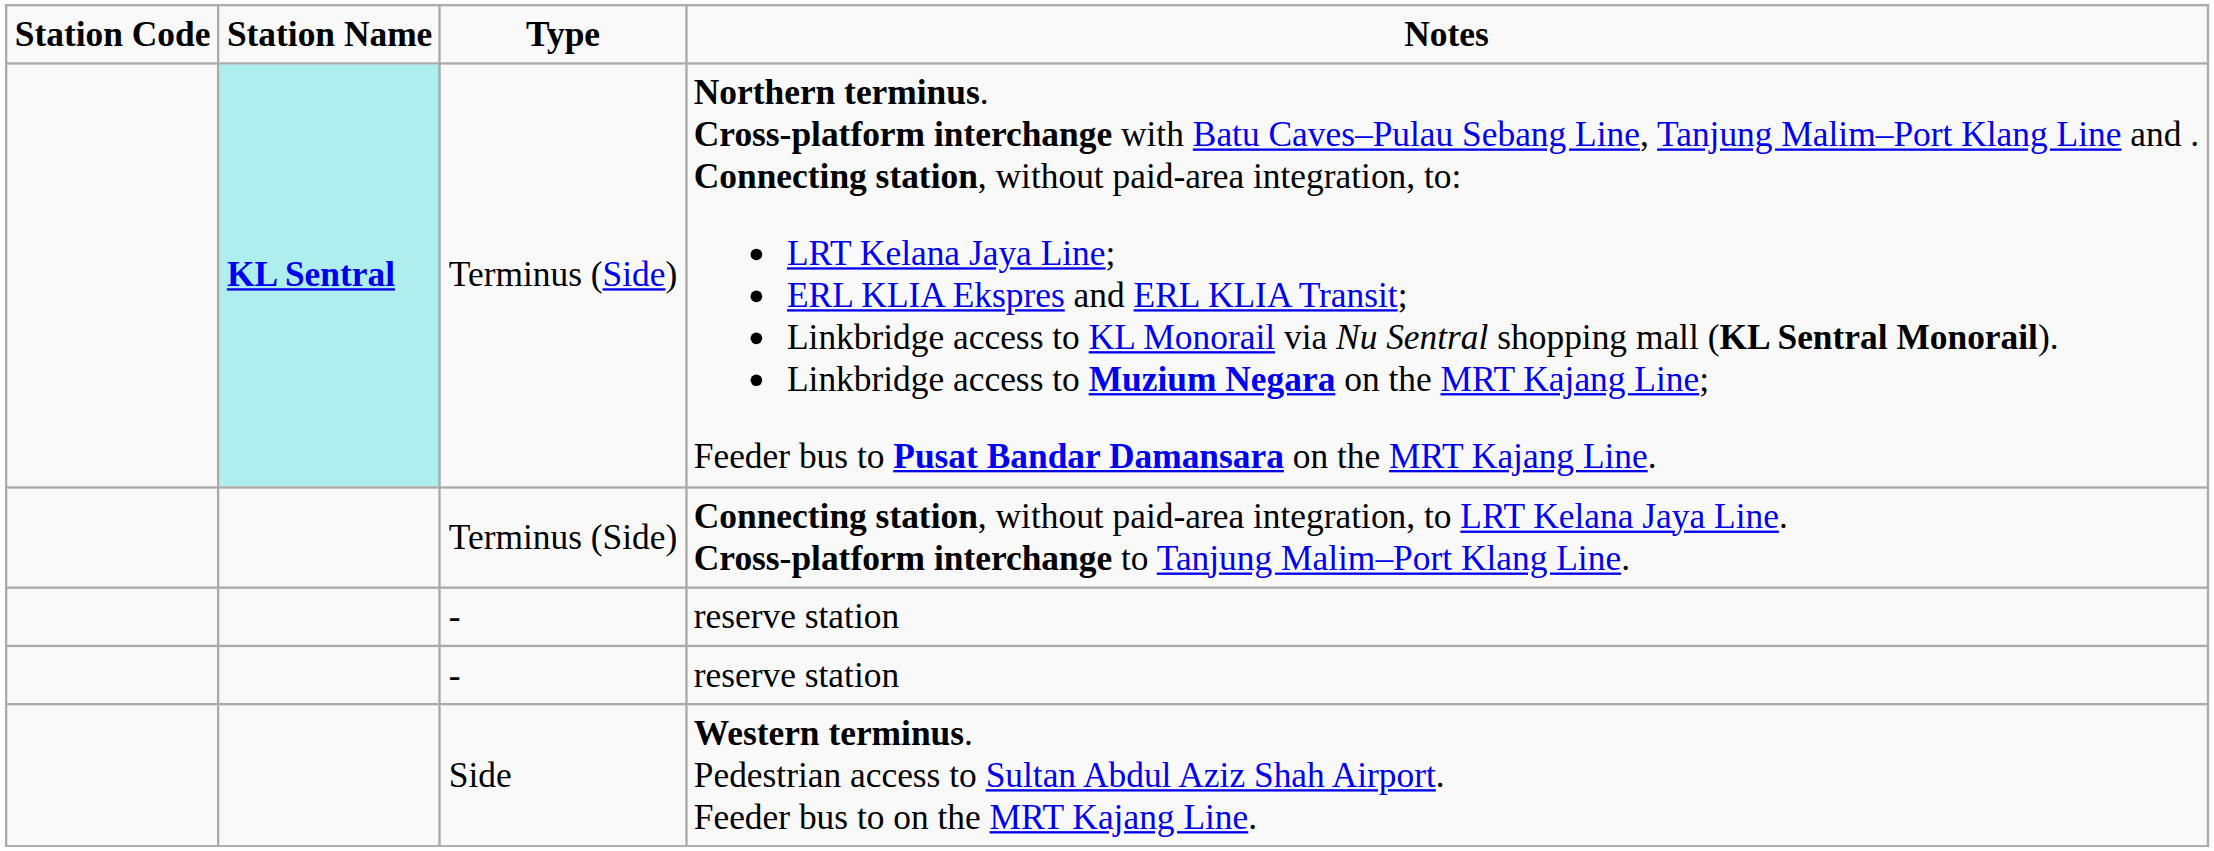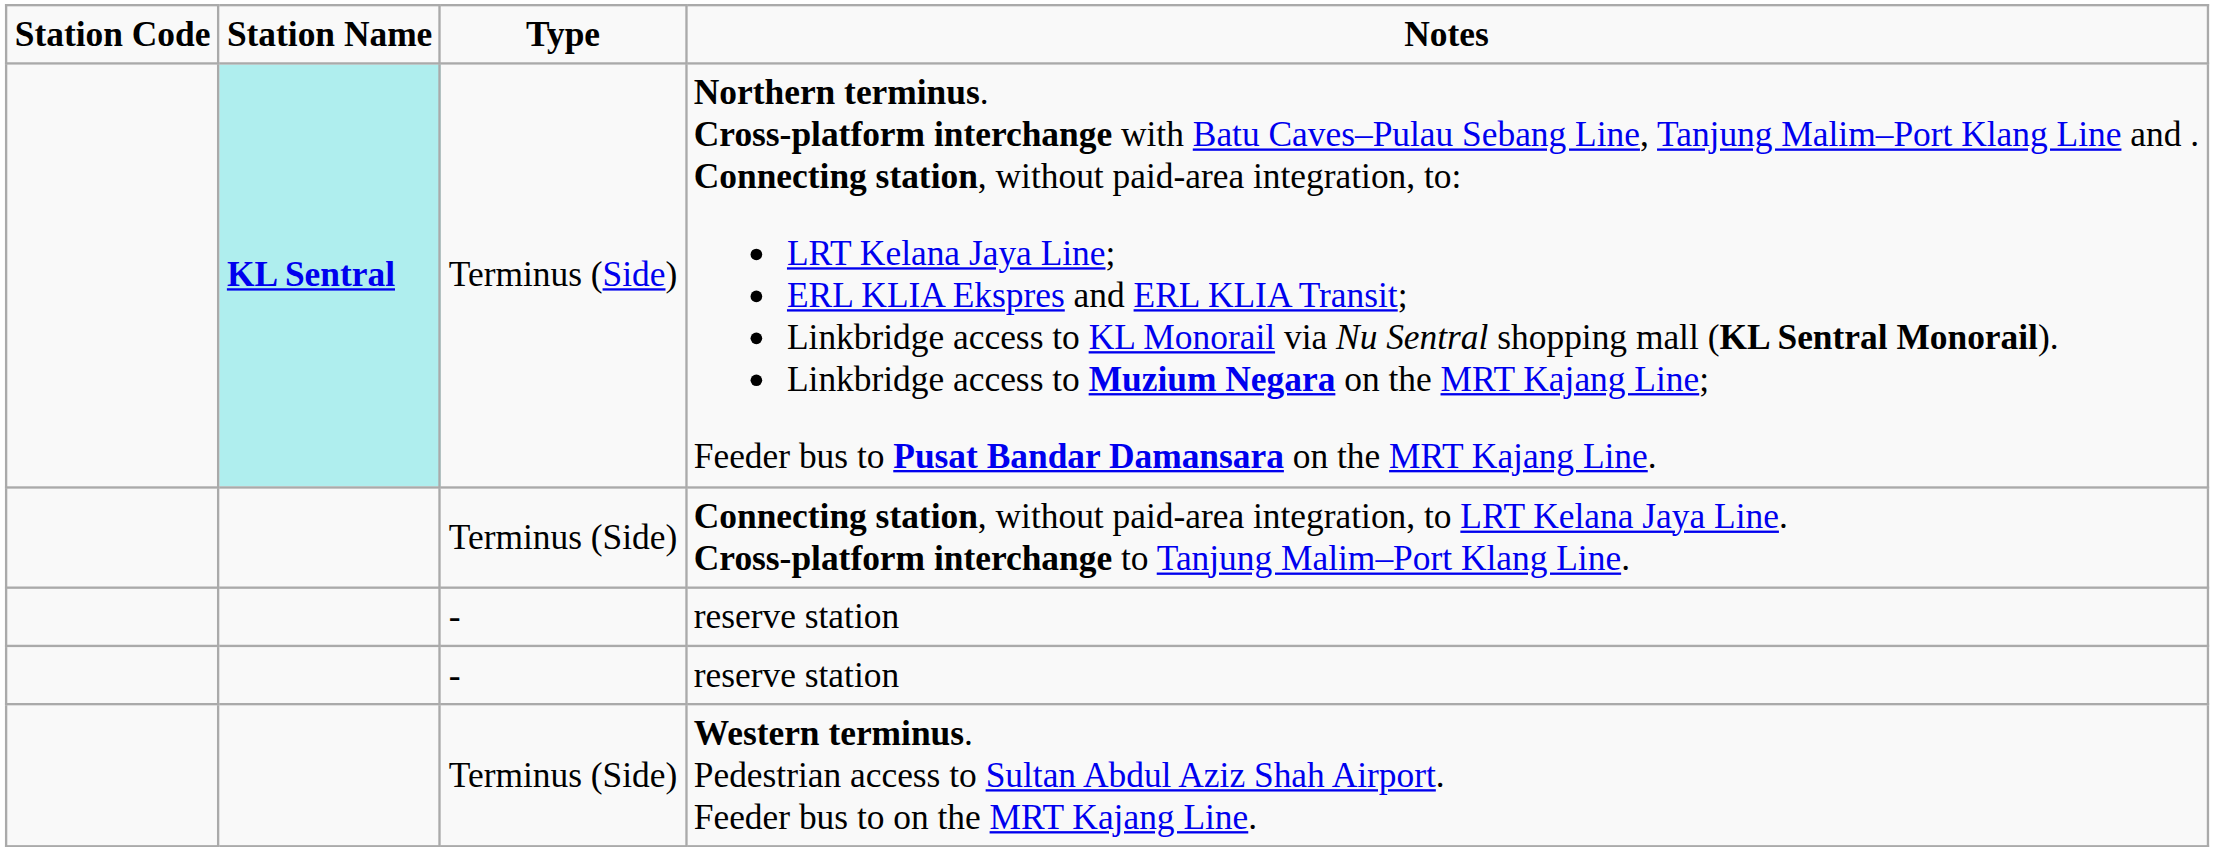row 6 | Type: Side -> Terminus (Side)
